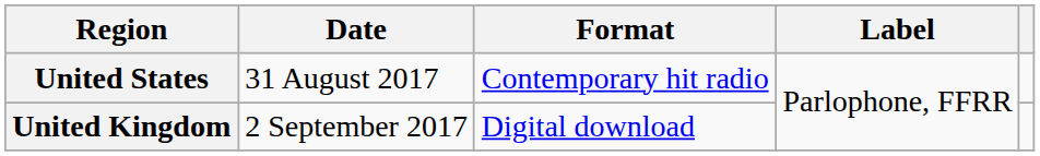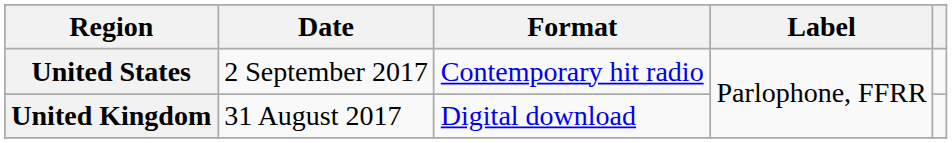United States | Date: 31 August 2017 -> 2 September 2017
United Kingdom | Date: 2 September 2017 -> 31 August 2017
